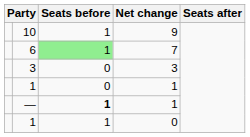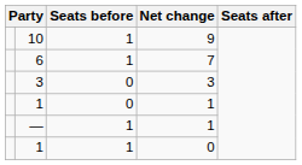6 | Seats before: lightgreen background -> no background
— | Seats before: bold -> normal
